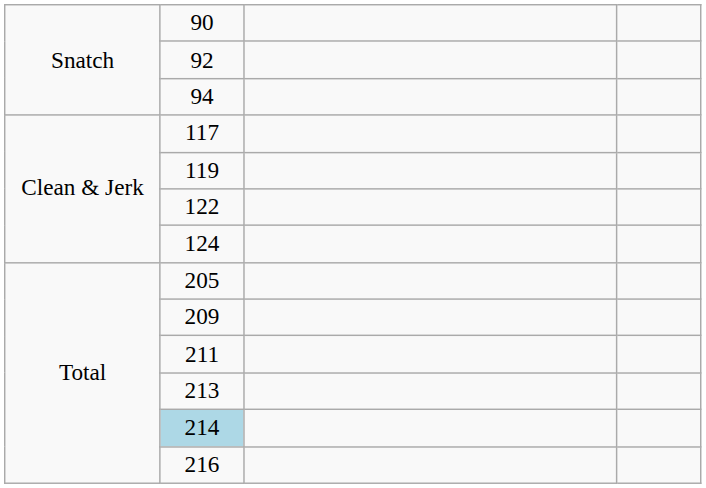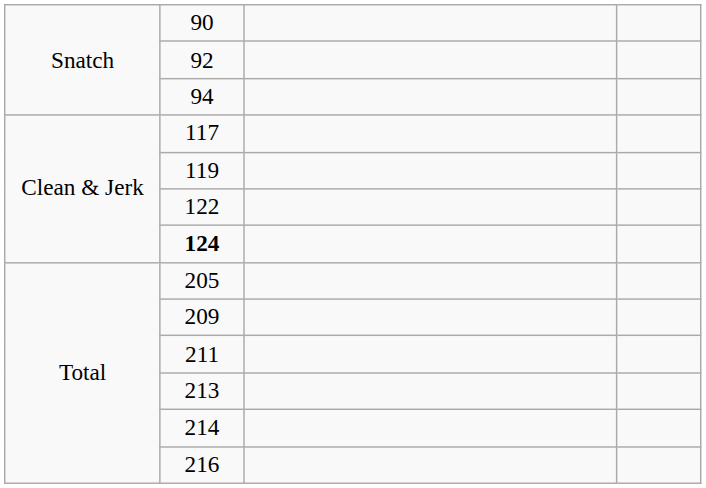124 | column 2: normal -> bold
214 | column 2: lightblue background -> no background
